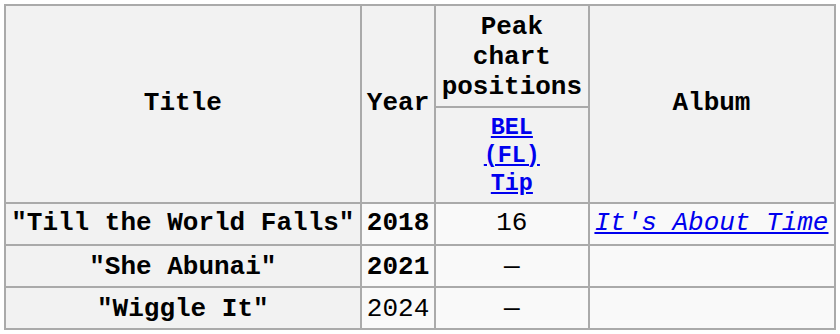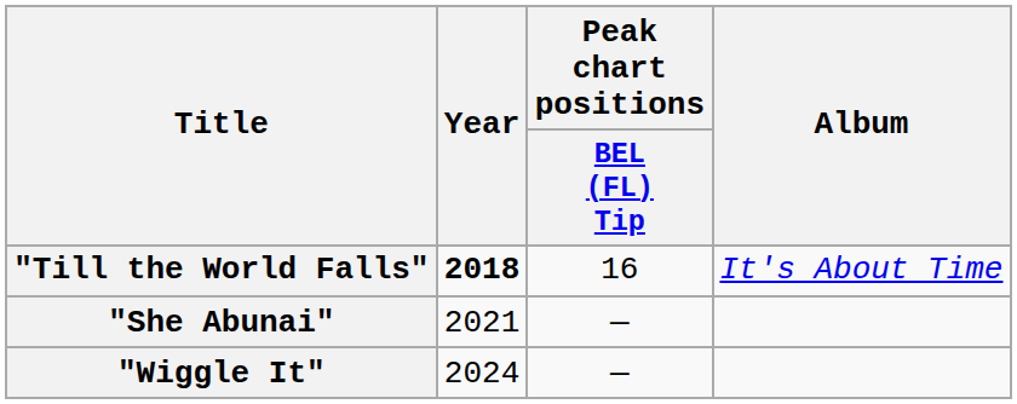"She Abunai" | Year: bold -> normal
